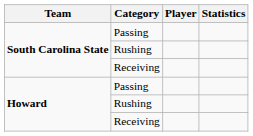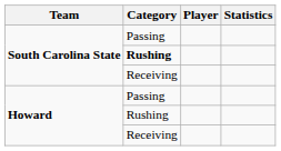South Carolina State / Rushing | Category: normal -> bold
